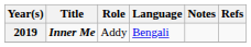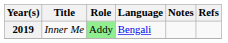2019 | Title: bold -> normal
2019 | Role: no background -> lightgreen background
